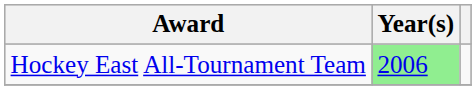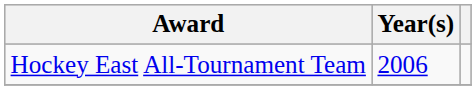row 2 | Year(s): lightgreen background -> no background
